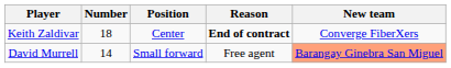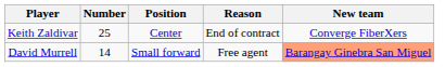Keith Zaldivar | Number: 18 -> 25
Keith Zaldivar | Reason: bold -> normal
